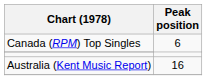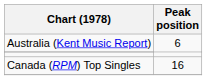row 2 | Chart (1978): Canada (RPM) Top Singles -> Australia (Kent Music Report)
row 4 | Chart (1978): Australia (Kent Music Report) -> Canada (RPM) Top Singles
